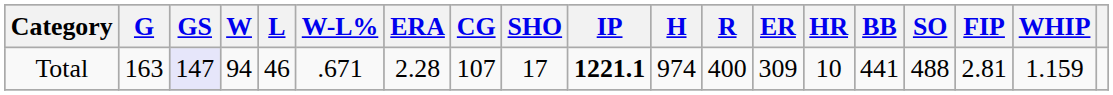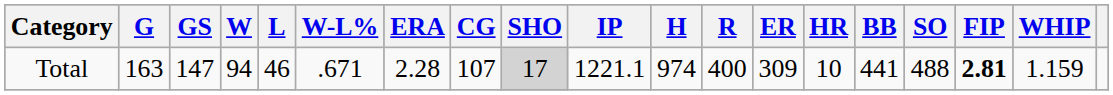row 2 | GS: lavender background -> no background
row 2 | SHO: no background -> lightgrey background
row 2 | IP: bold -> normal
row 2 | FIP: normal -> bold
